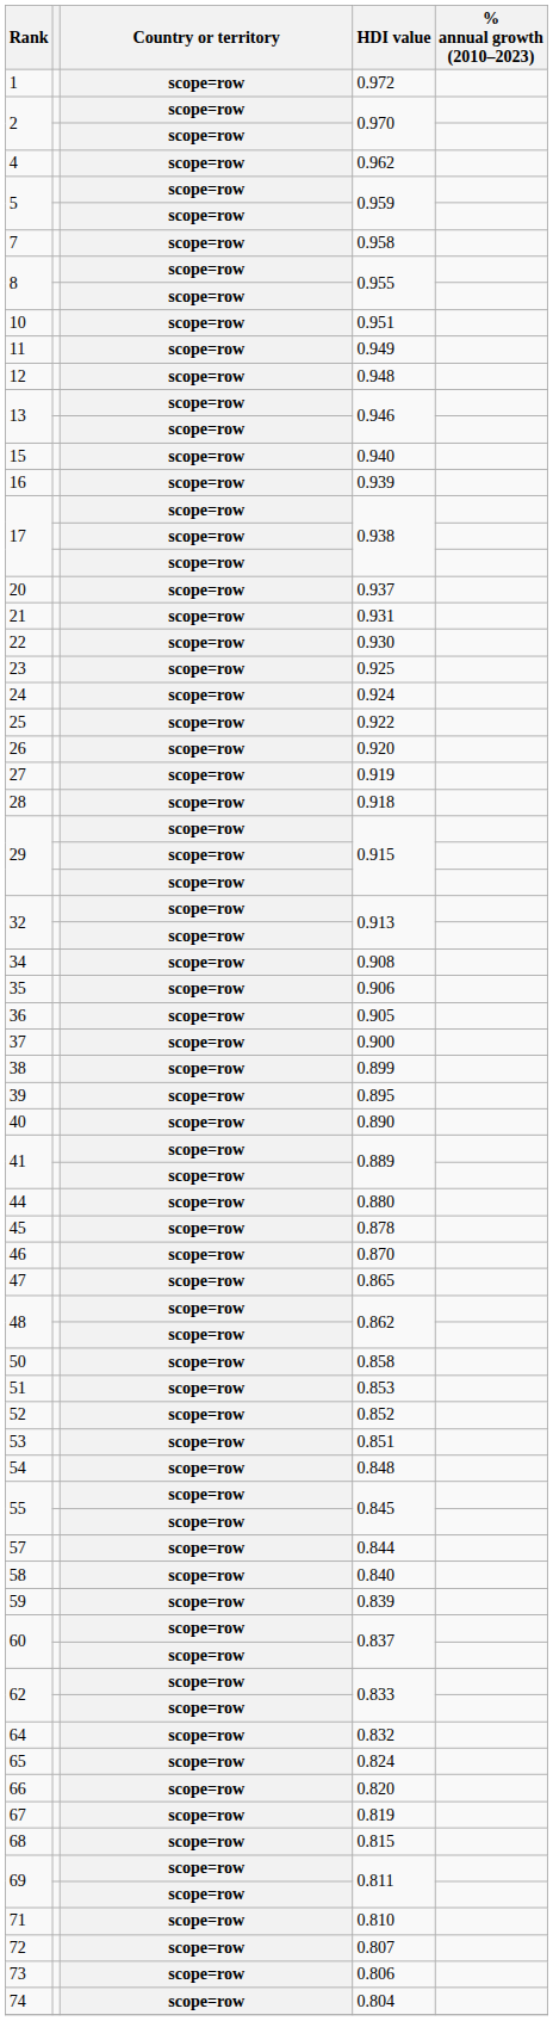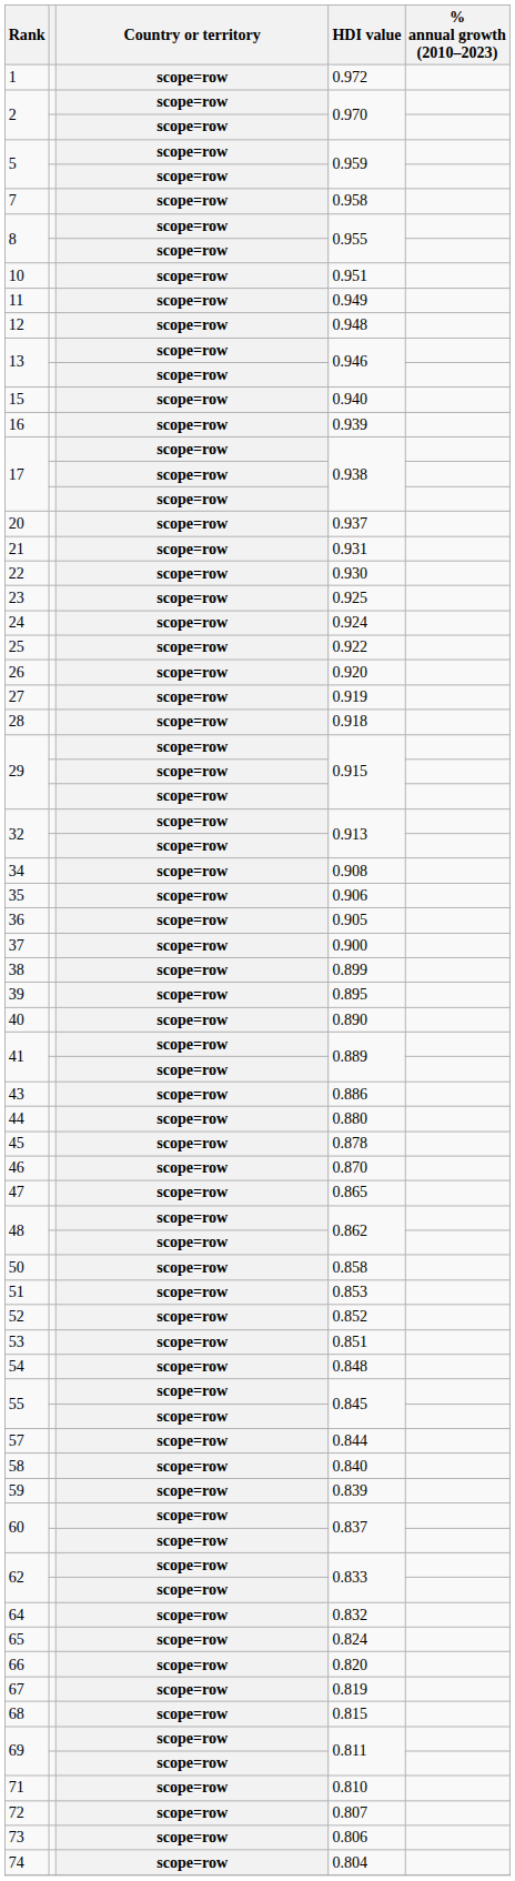- row: 4 | scope=row | 0.962
+ row: 43 | scope=row | 0.886
